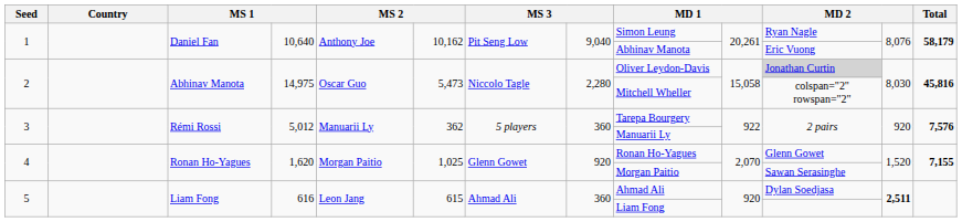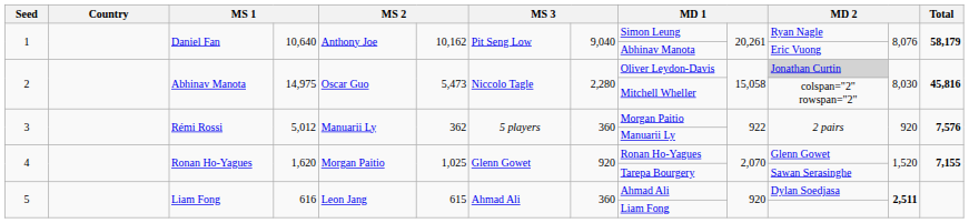row 6 | column 9: Tarepa Bourgery -> Morgan Paitio
row 9 | column 9: Morgan Paitio -> Tarepa Bourgery
